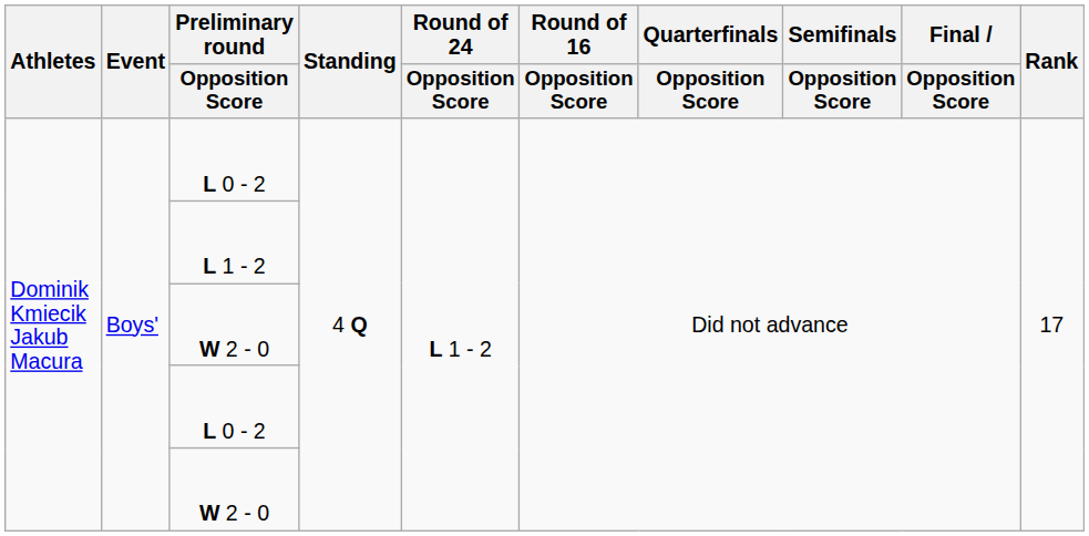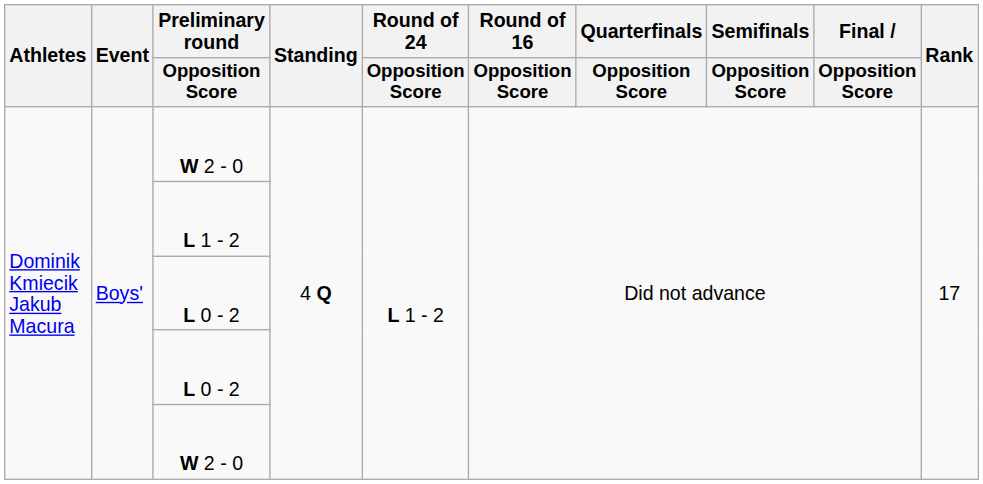row 3 | Preliminary round / Opposition Score: L 0 - 2 -> W 2 - 0
row 5 | Preliminary round / Opposition Score: W 2 - 0 -> L 0 - 2
